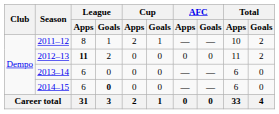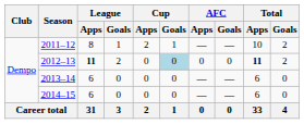2012–13 | Cup / Goals: no background -> lightblue background
2012–13 | Total / Apps: normal -> bold
2014–15 | League / Goals: bold -> normal
